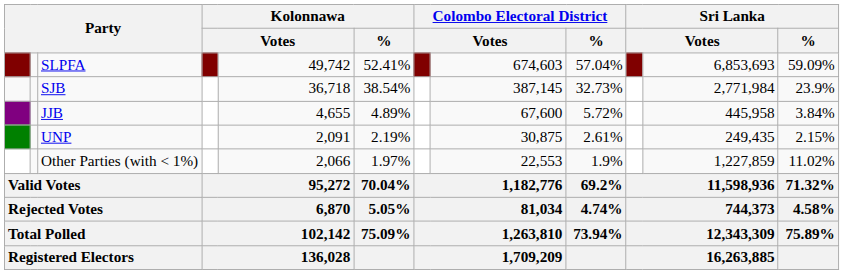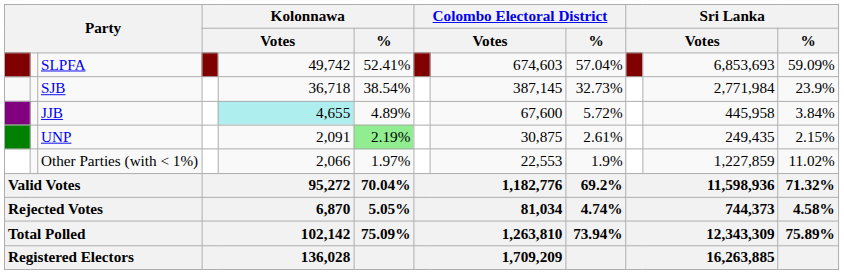JJB | column 5: no background -> paleturquoise background
UNP | Kolonnawa / %: no background -> lightgreen background
